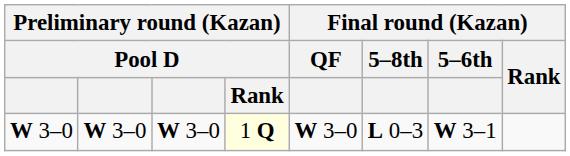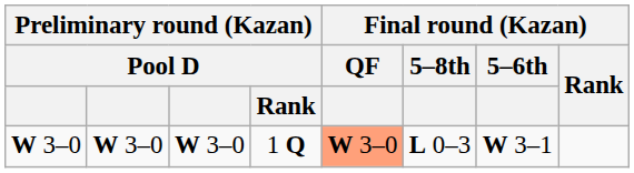row 4 | Preliminary round (Kazan) / Pool D / Rank: lightyellow background -> no background
row 4 | Final round (Kazan) / QF: no background -> lightsalmon background
